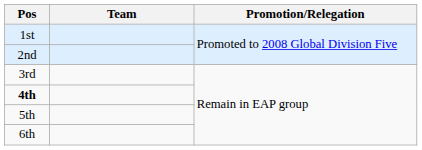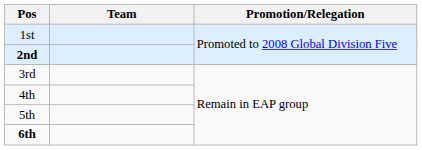2nd | Pos: normal -> bold
4th | Pos: bold -> normal
6th | Pos: normal -> bold
